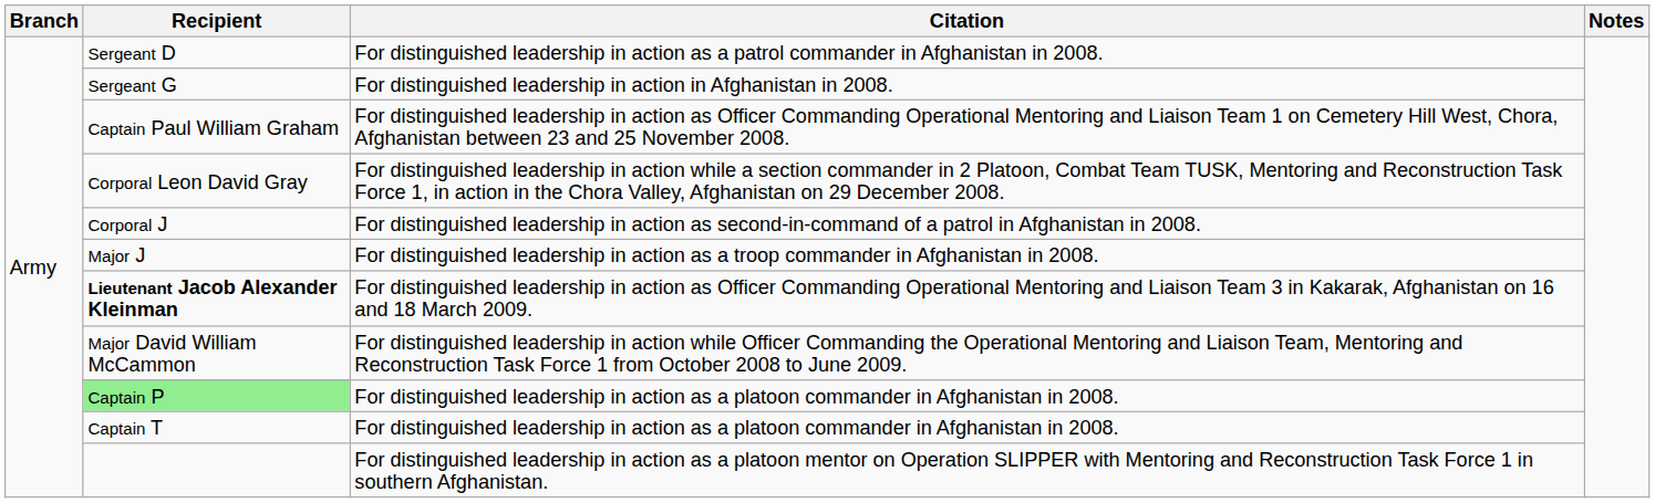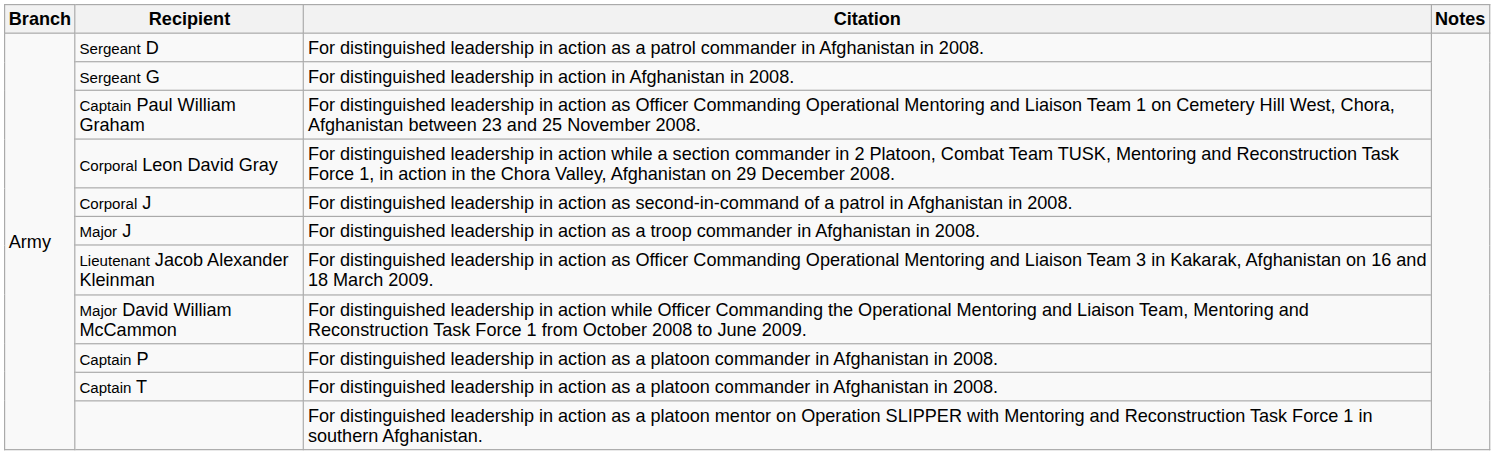Lieutenant Jacob Alexander Kleinman | Recipient: bold -> normal
Captain P | Recipient: lightgreen background -> no background
